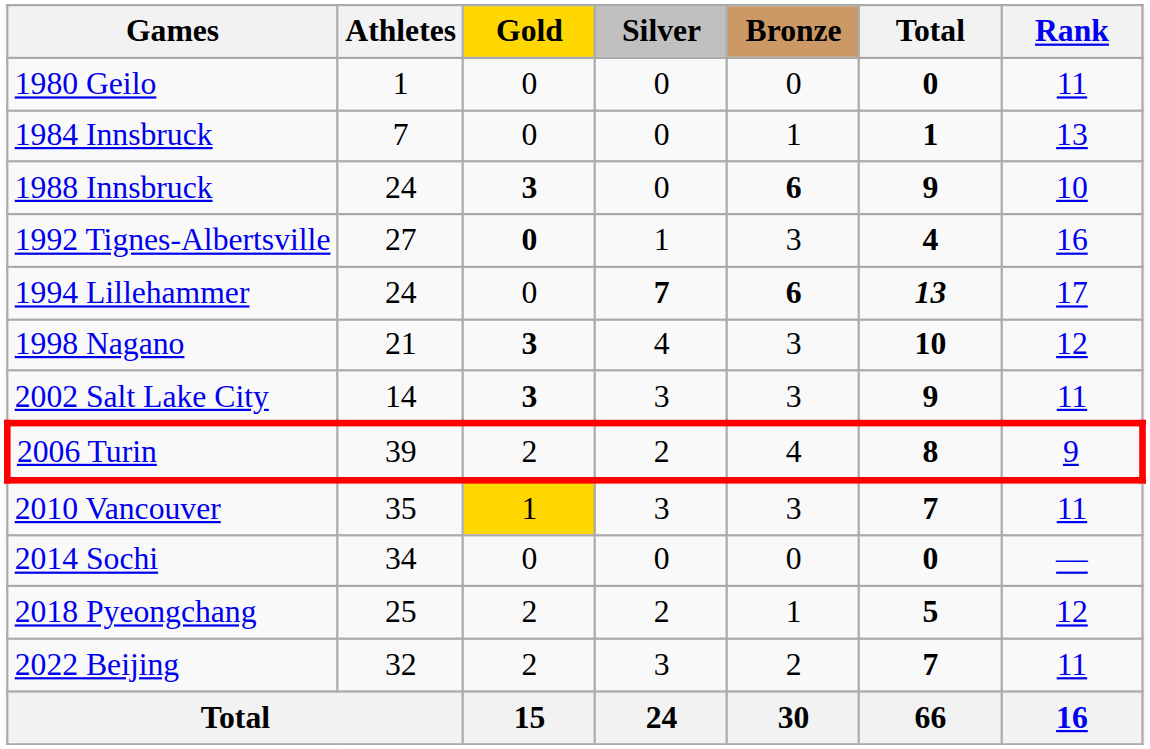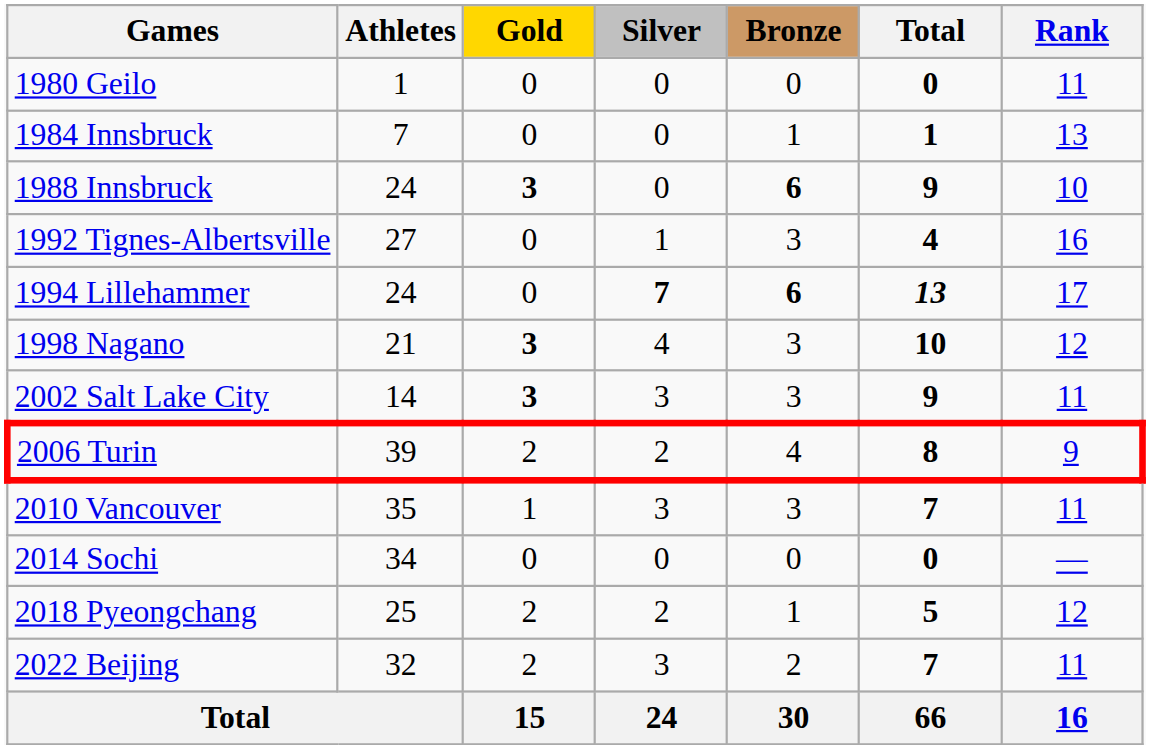1992 Tignes-Albertsville | Gold: bold -> normal
2010 Vancouver | Gold: gold background -> no background
